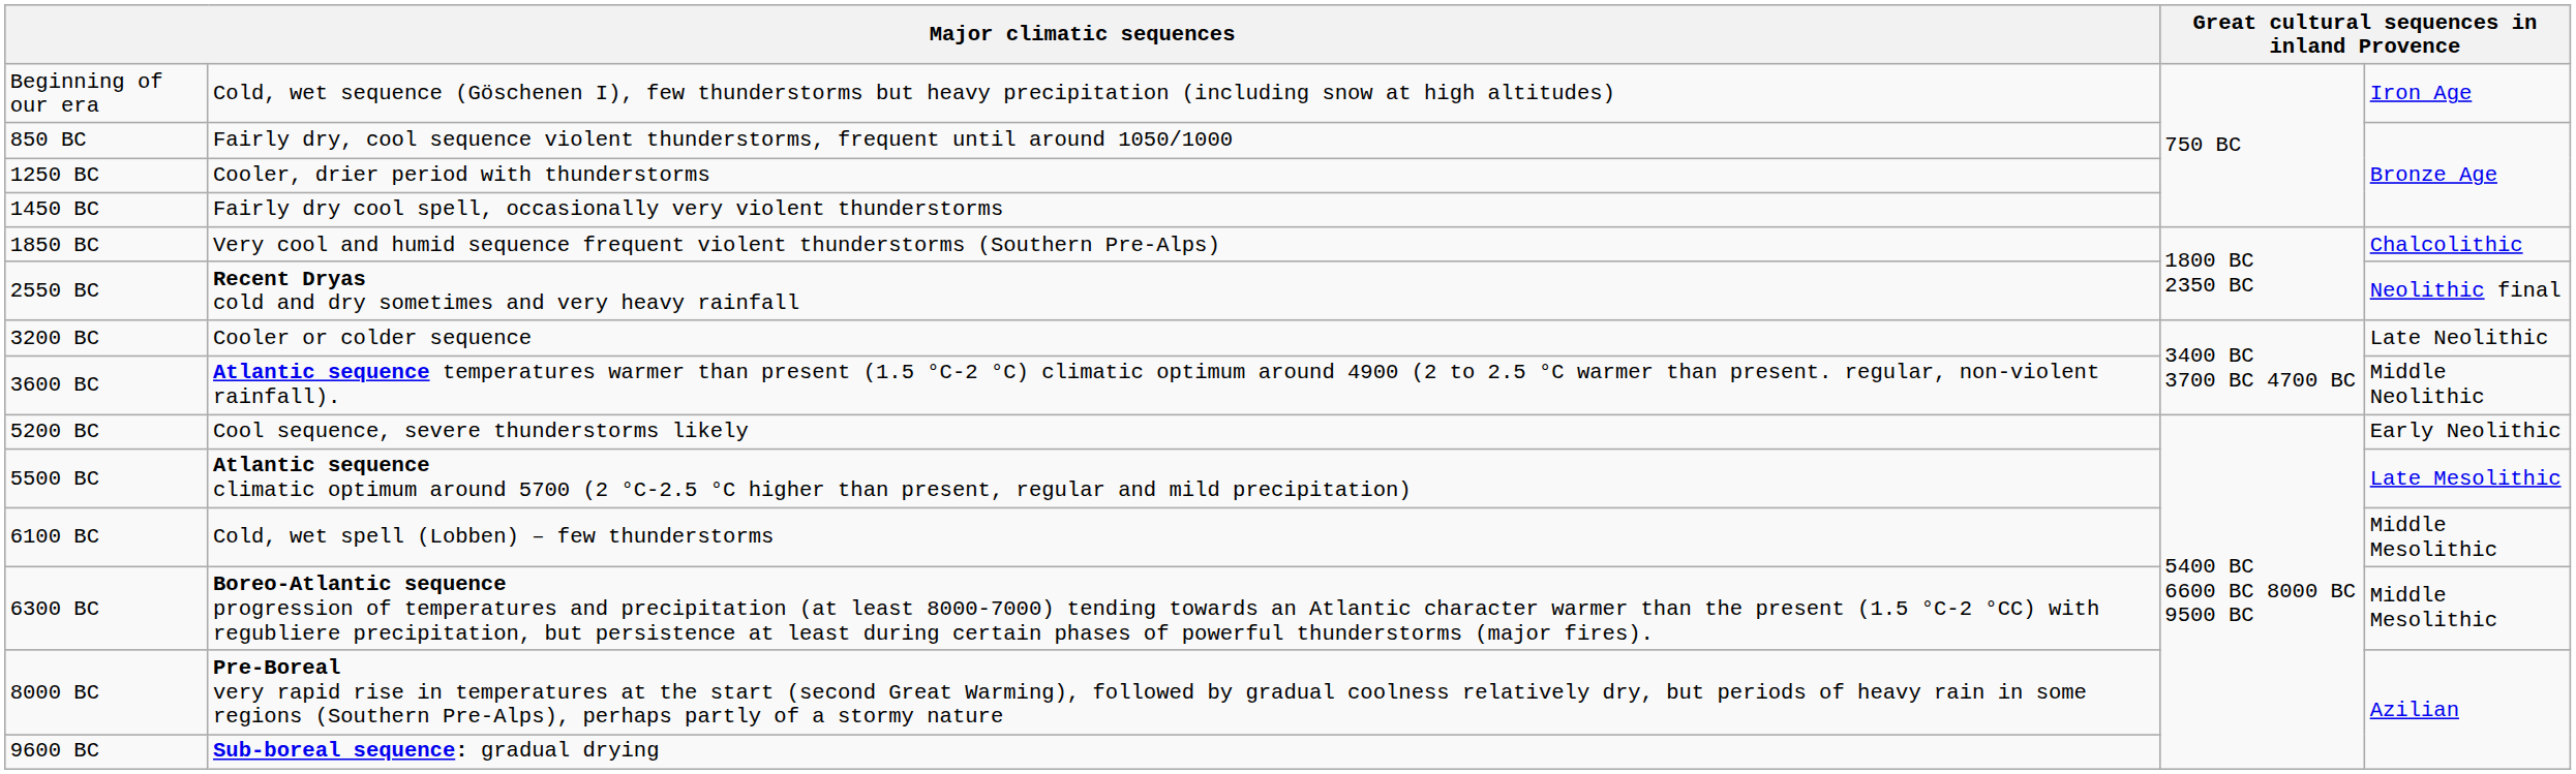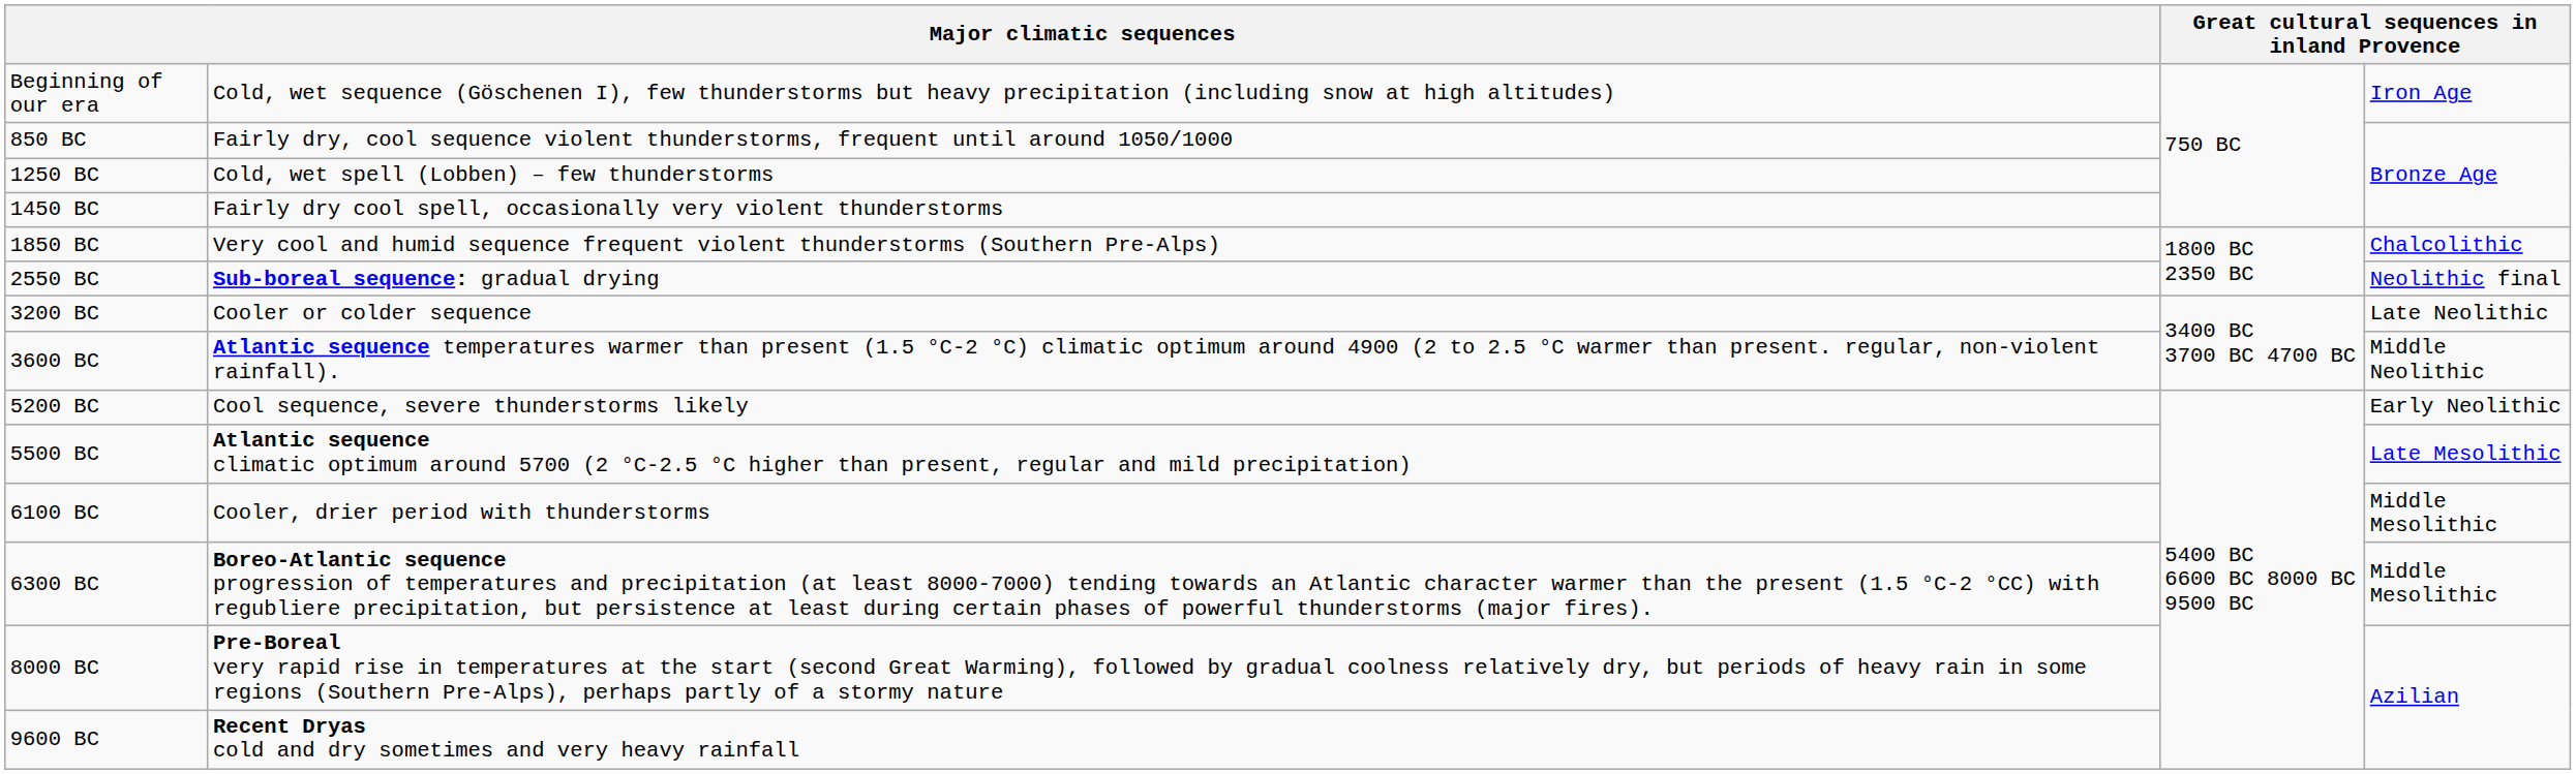1250 BC | column 2: Cooler, drier period with thunderstorms -> Cold, wet spell (Lobben) – few thunderstorms
2550 BC | column 2: Recent Dryas cold and dry sometimes and very heavy rainfall -> Sub-boreal sequence: gradual drying
6100 BC | column 2: Cold, wet spell (Lobben) – few thunderstorms -> Cooler, drier period with thunderstorms
9600 BC | column 2: Sub-boreal sequence: gradual drying -> Recent Dryas cold and dry sometimes and very heavy rainfall
